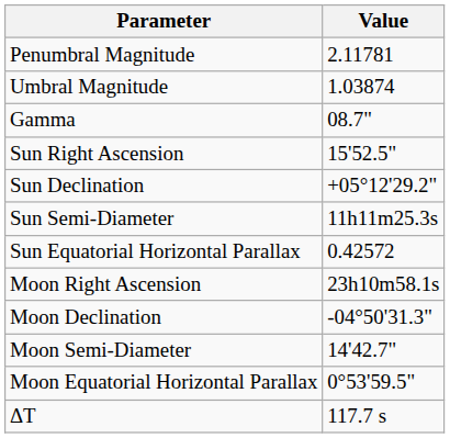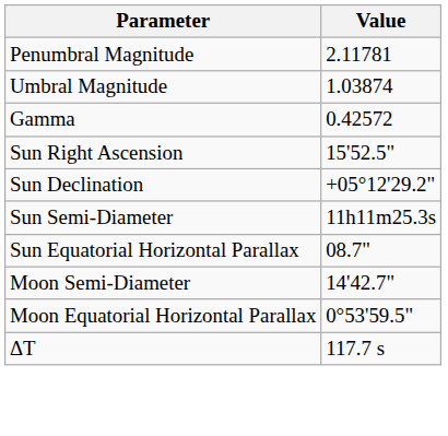Gamma | Value: 08.7" -> 0.42572
Sun Equatorial Horizontal Parallax | Value: 0.42572 -> 08.7"
- row: Moon Right Ascension | 23h10m58.1s
- row: Moon Declination | -04°50'31.3"
